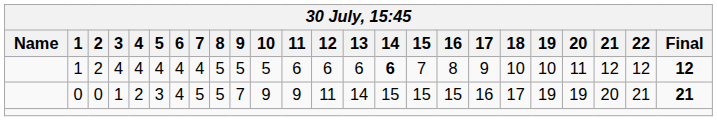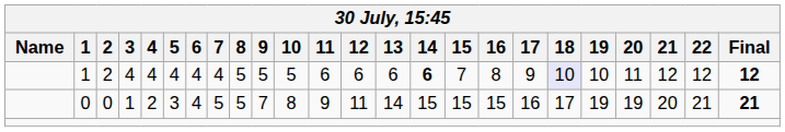row 3 | 18: no background -> lavender background
row 4 | 10: 9 -> 8
